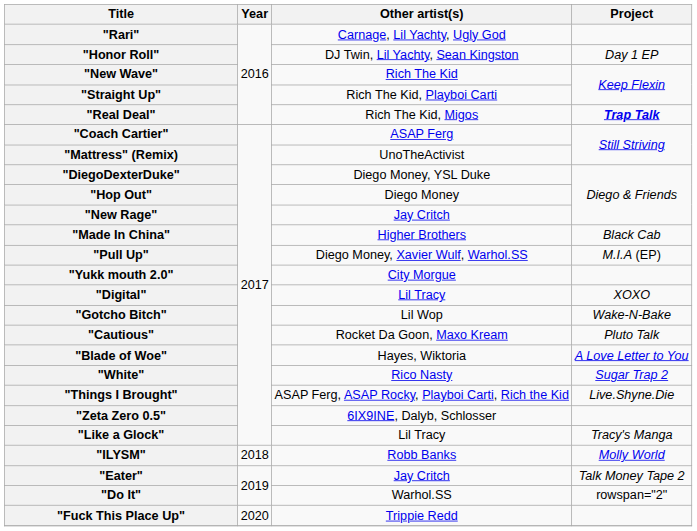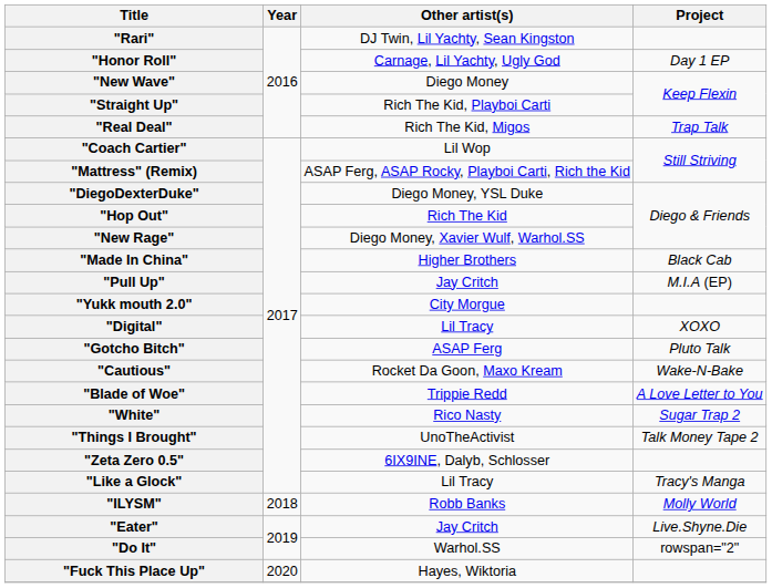"Rari" | Other artist(s): Carnage, Lil Yachty, Ugly God -> DJ Twin, Lil Yachty, Sean Kingston
"Honor Roll" | Other artist(s): DJ Twin, Lil Yachty, Sean Kingston -> Carnage, Lil Yachty, Ugly God
"New Wave" | Other artist(s): Rich The Kid -> Diego Money
"Real Deal" | Project: bold -> normal
"Coach Cartier" | Other artist(s): ASAP Ferg -> Lil Wop
"Mattress" (Remix) | Other artist(s): UnoTheActivist -> ASAP Ferg, ASAP Rocky, Playboi Carti, Rich the Kid
"Hop Out" | Other artist(s): Diego Money -> Rich The Kid
"New Rage" | Other artist(s): Jay Critch -> Diego Money, Xavier Wulf, Warhol.SS
"Pull Up" | Other artist(s): Diego Money, Xavier Wulf, Warhol.SS -> Jay Critch
"Gotcho Bitch" | Other artist(s): Lil Wop -> ASAP Ferg
"Gotcho Bitch" | Project: Wake-N-Bake -> Pluto Talk
"Cautious" | Project: Pluto Talk -> Wake-N-Bake
"Blade of Woe" | Other artist(s): Hayes, Wiktoria -> Trippie Redd
"Things I Brought" | Other artist(s): ASAP Ferg, ASAP Rocky, Playboi Carti, Rich the Kid -> UnoTheActivist
"Things I Brought" | Project: Live.Shyne.Die -> Talk Money Tape 2
"Eater" | Project: Talk Money Tape 2 -> Live.Shyne.Die
"Fuck This Place Up" | Other artist(s): Trippie Redd -> Hayes, Wiktoria
